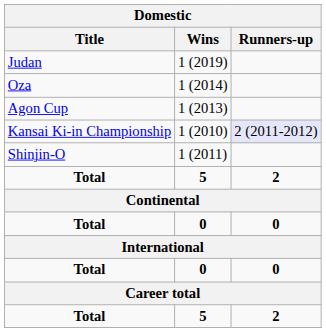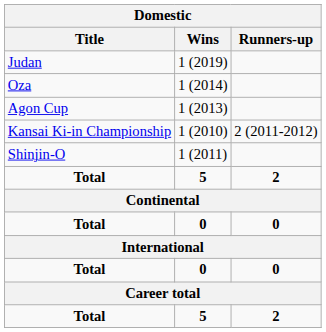1 (2010) | Runners-up: lavender background -> no background
